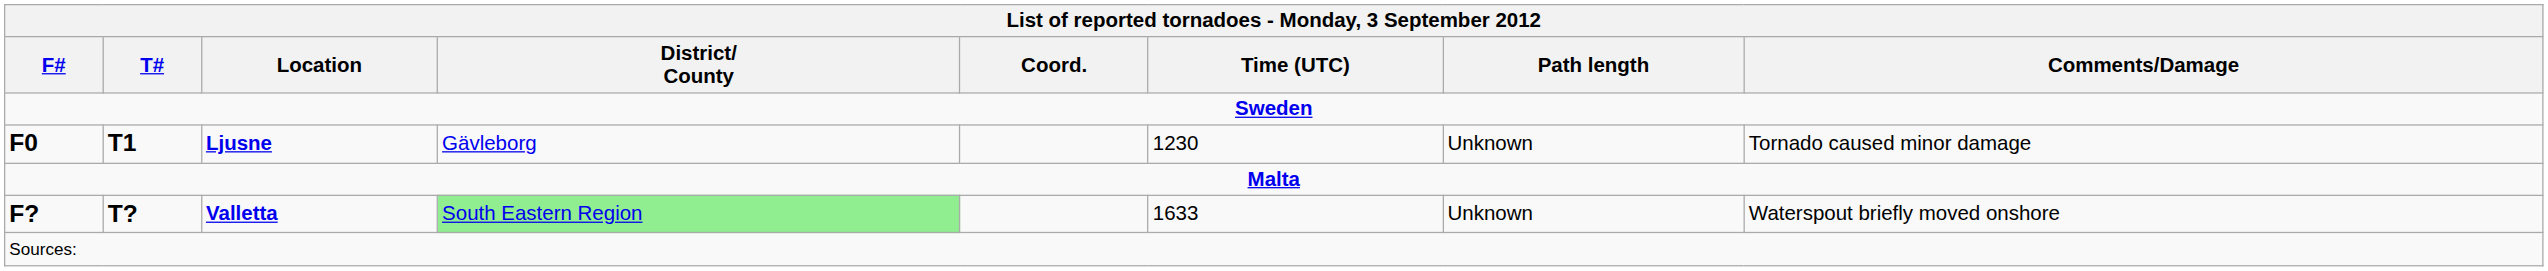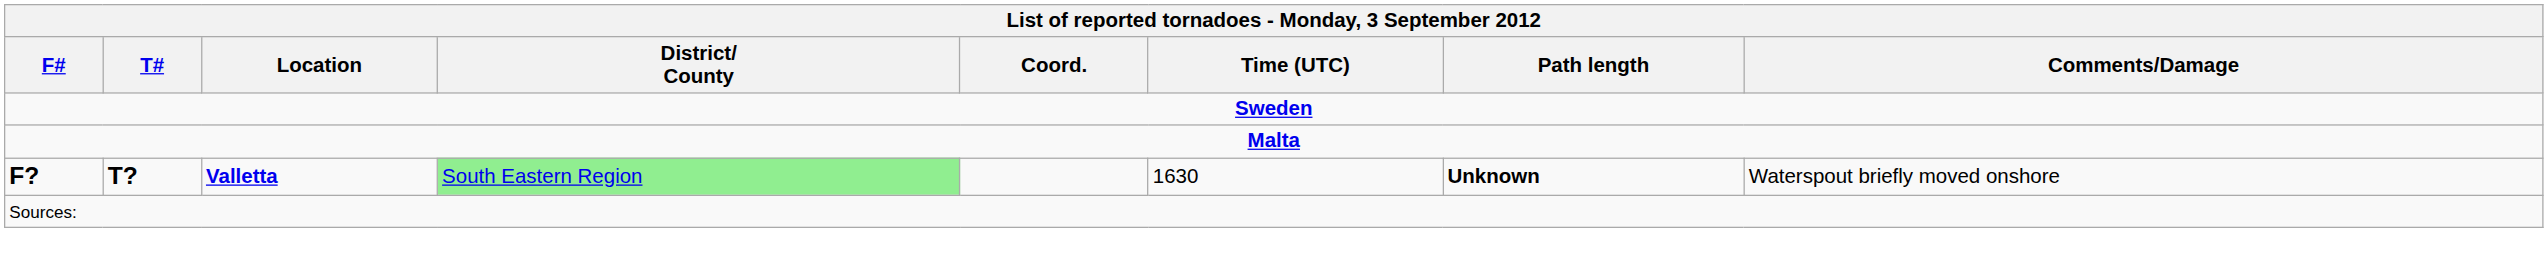- row: F0 | T1 | Ljusne | Gävleborg | 1230 | Unknown | Tornado caused minor damage
F? | Time (UTC): 1633 -> 1630
F? | Path length: normal -> bold
